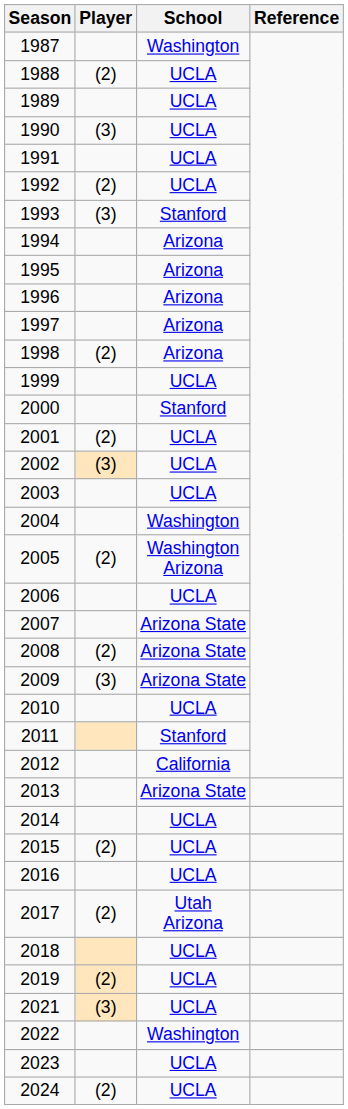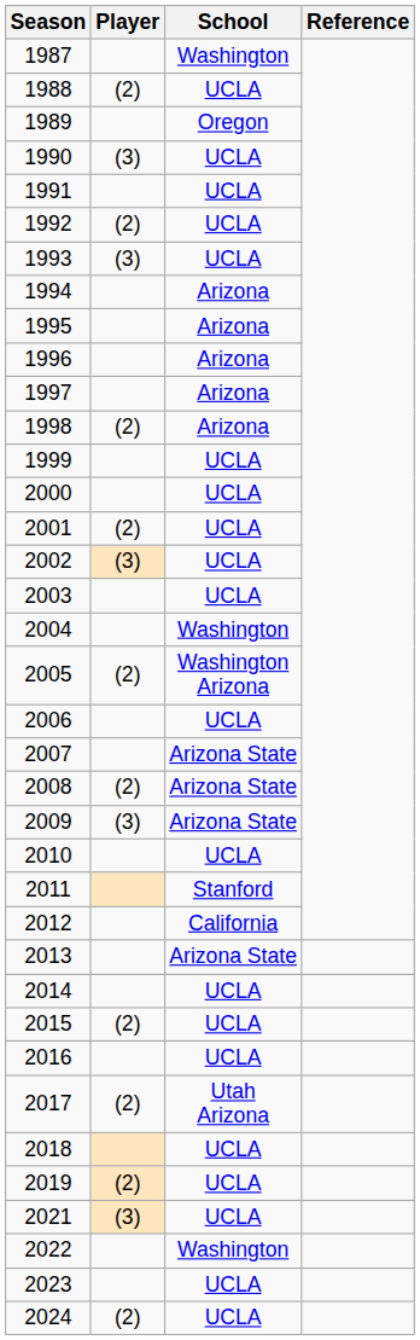1989 | School: UCLA -> Oregon
1993 | School: Stanford -> UCLA
2000 | School: Stanford -> UCLA
